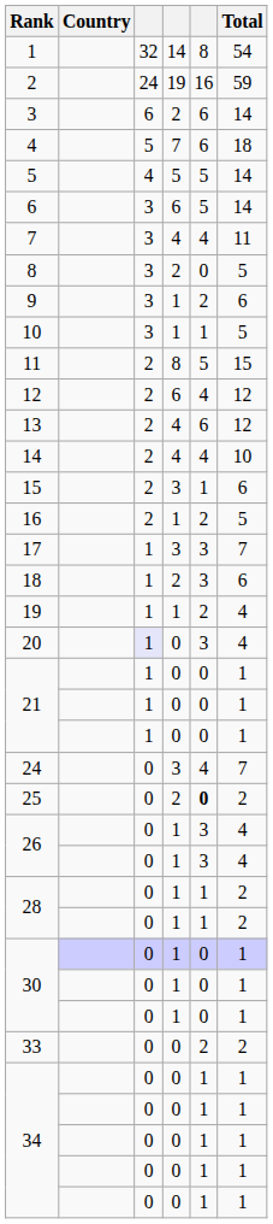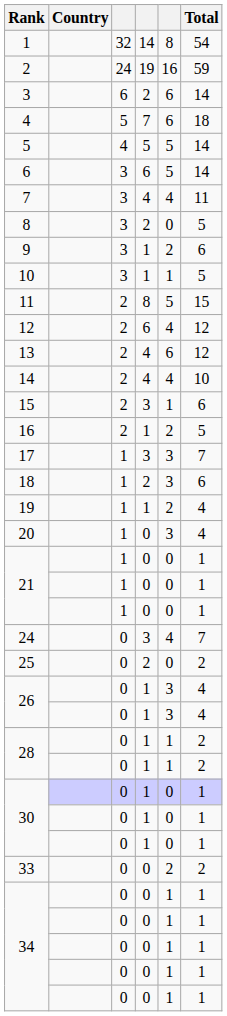20 | column 3: lavender background -> no background
25 | column 5: bold -> normal
